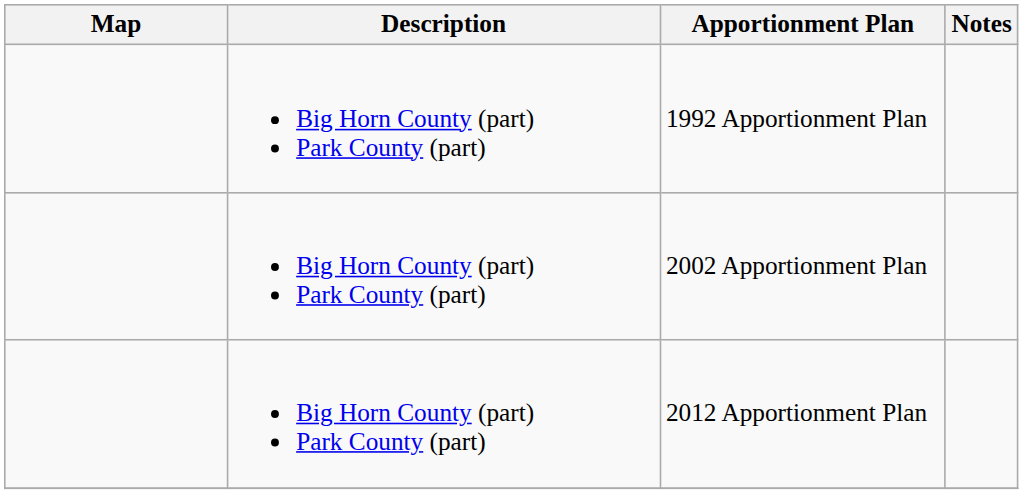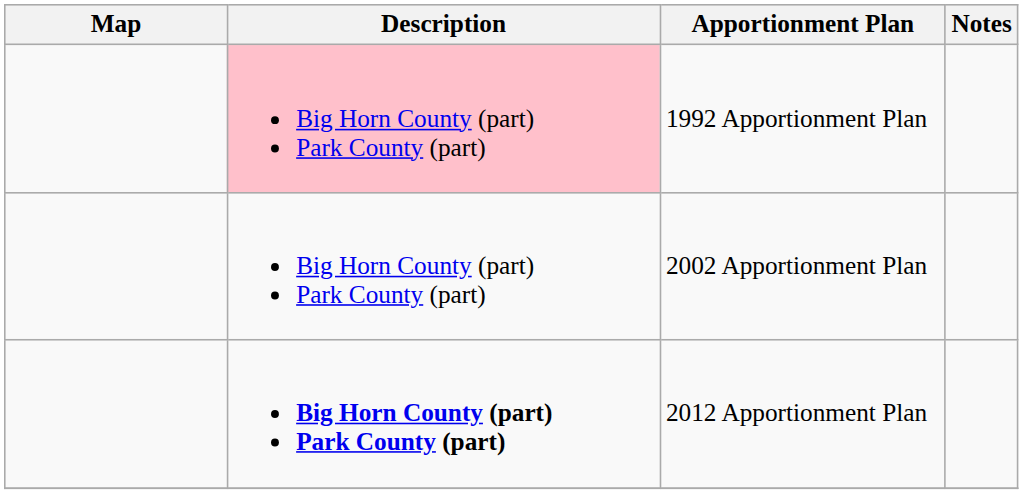1992 Apportionment Plan | Description: no background -> pink background
2012 Apportionment Plan | Description: normal -> bold
